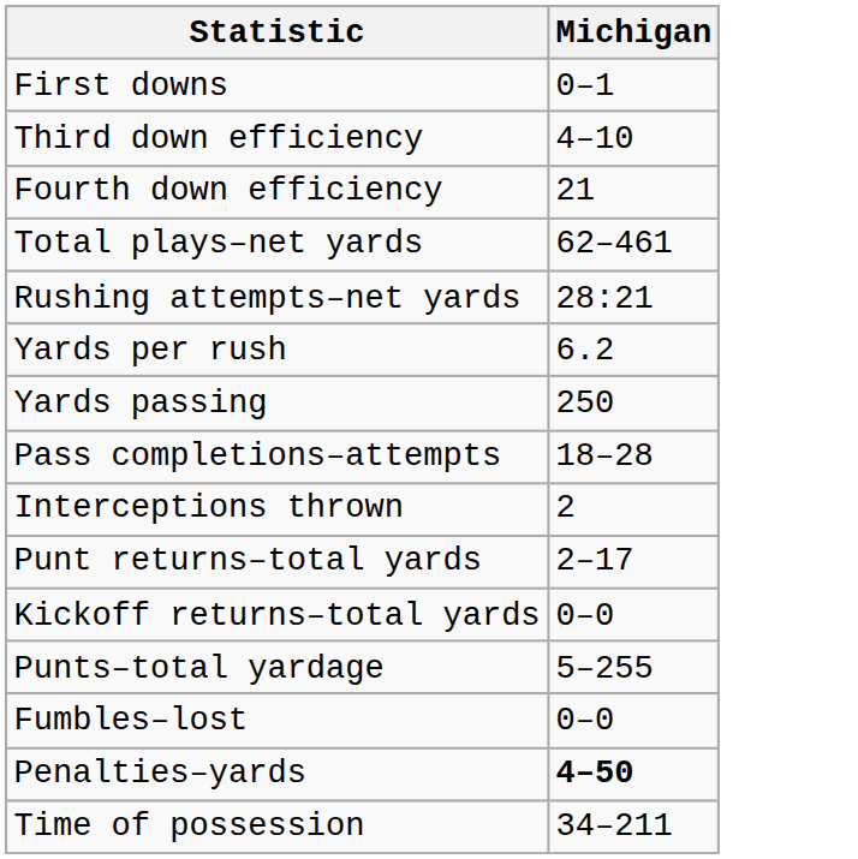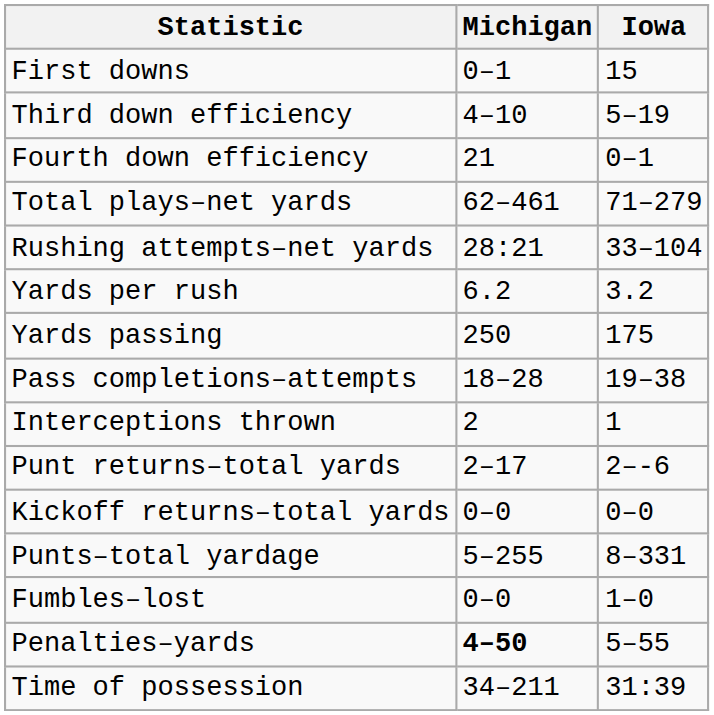+ column: Iowa | 15 | 5–19 | 0–1 | 71–279 | 33–104 | 3.2 | 175 | 19–38 | 1 | 2–-6 | 0–0 | 8–331 | 1–0 | 5–55 | 31:39
